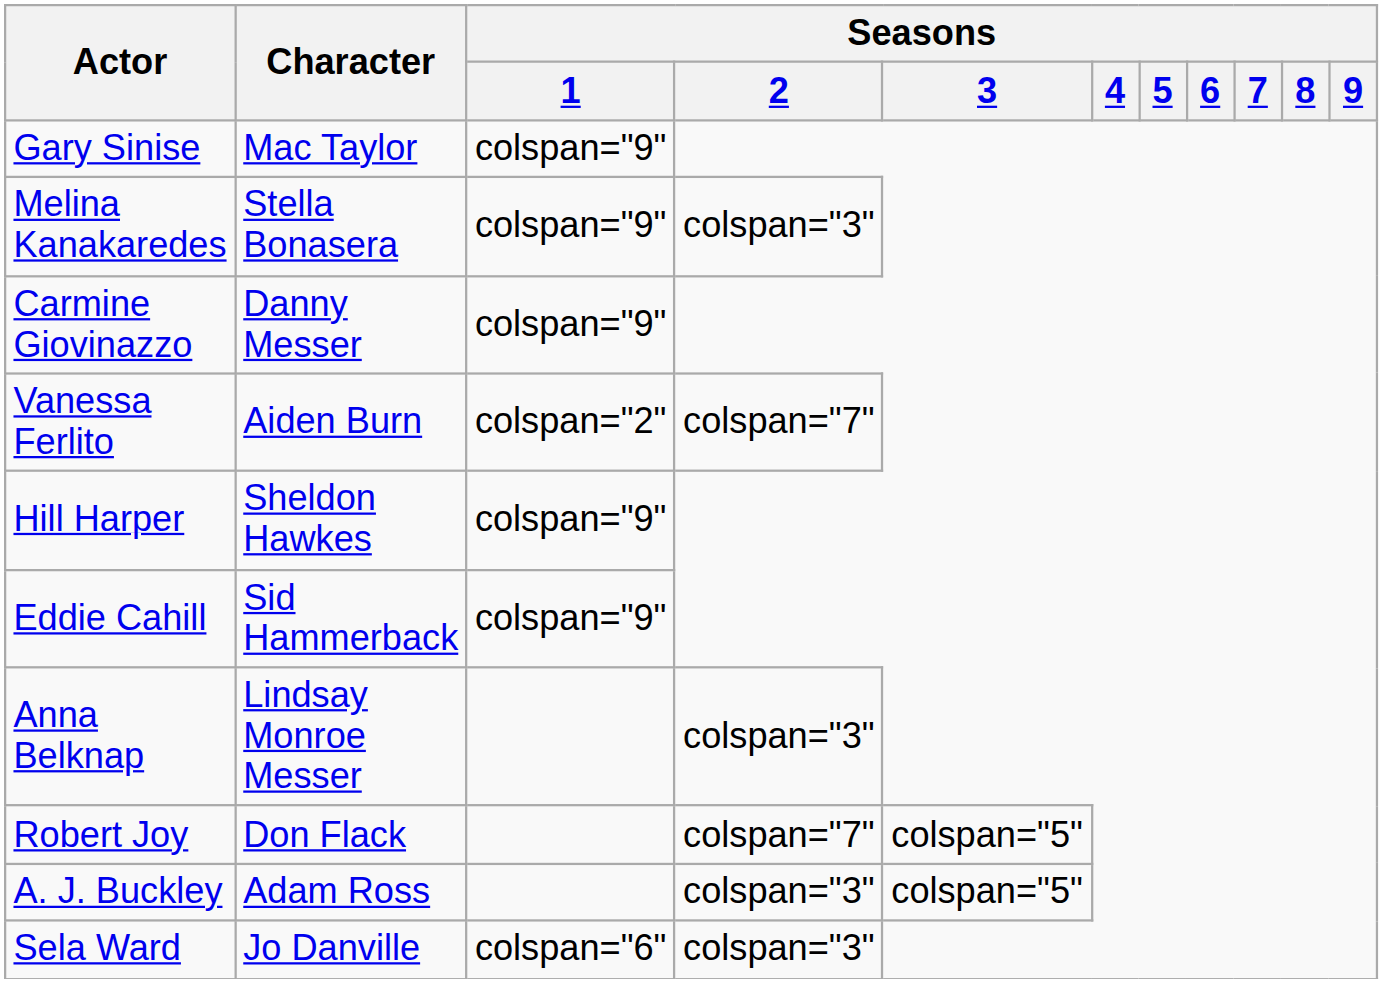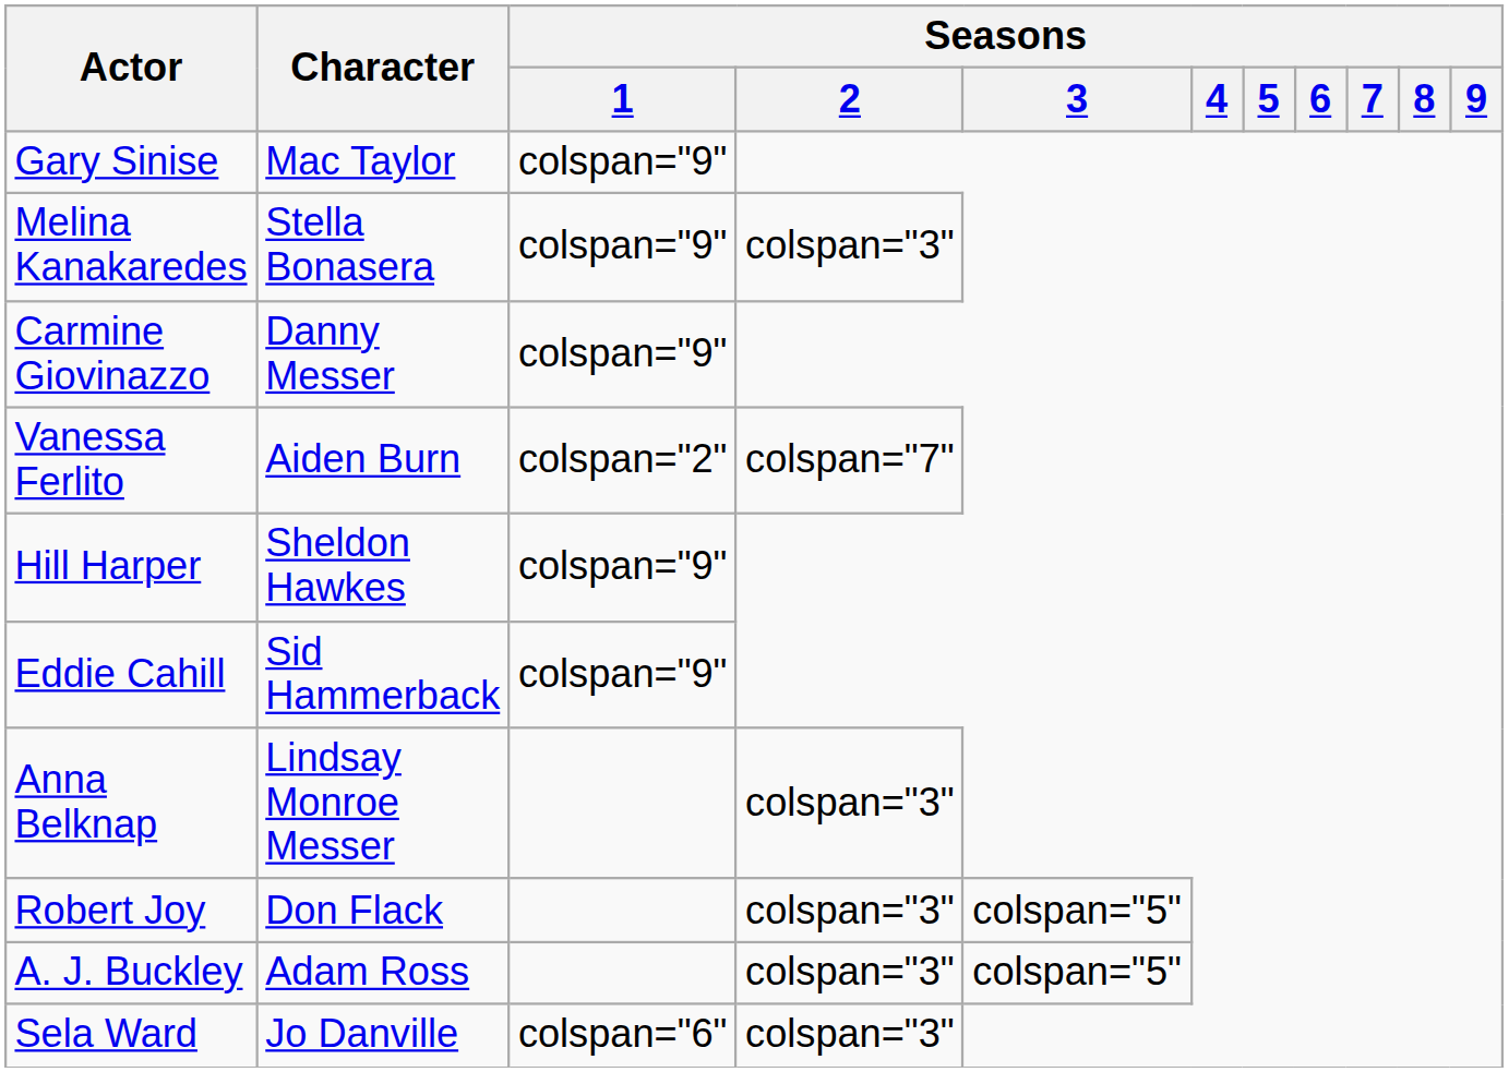Robert Joy | Seasons / 2: colspan="7" -> colspan="3"
